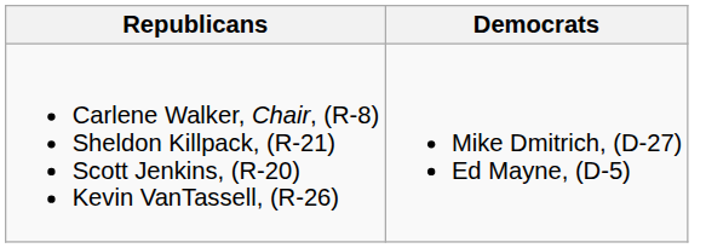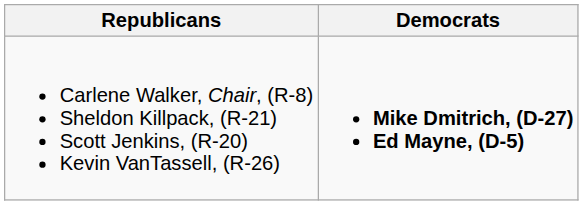row 2 | Democrats: normal -> bold
